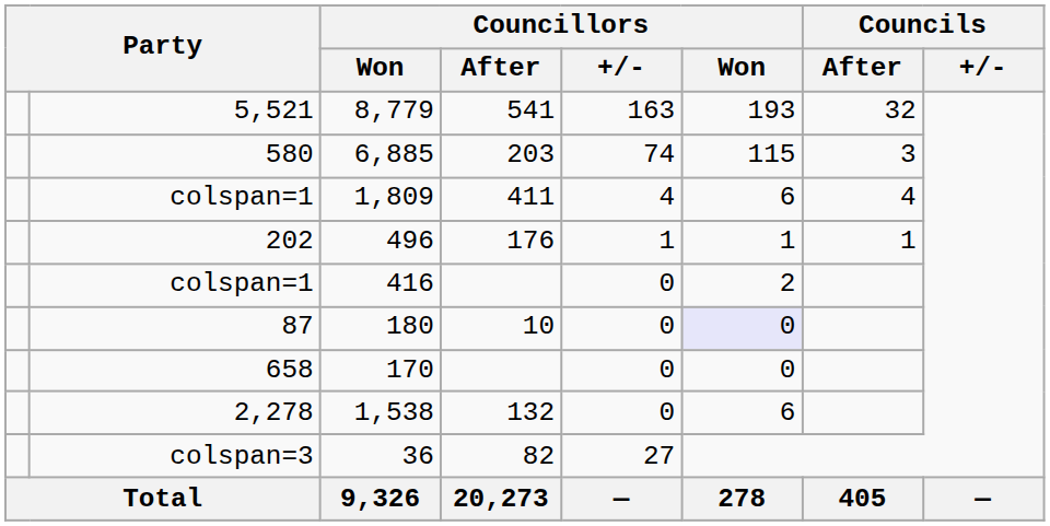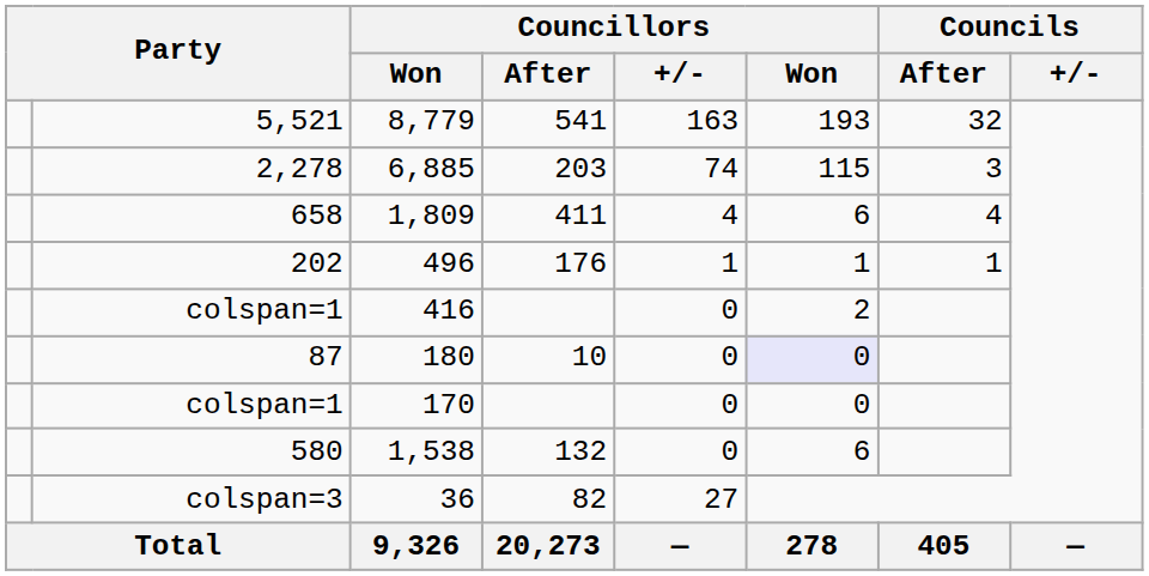6,885 | column 2: 580 -> 2,278
1,809 | column 2: colspan=1 -> 658
170 | column 2: 658 -> colspan=1
1,538 | column 2: 2,278 -> 580
